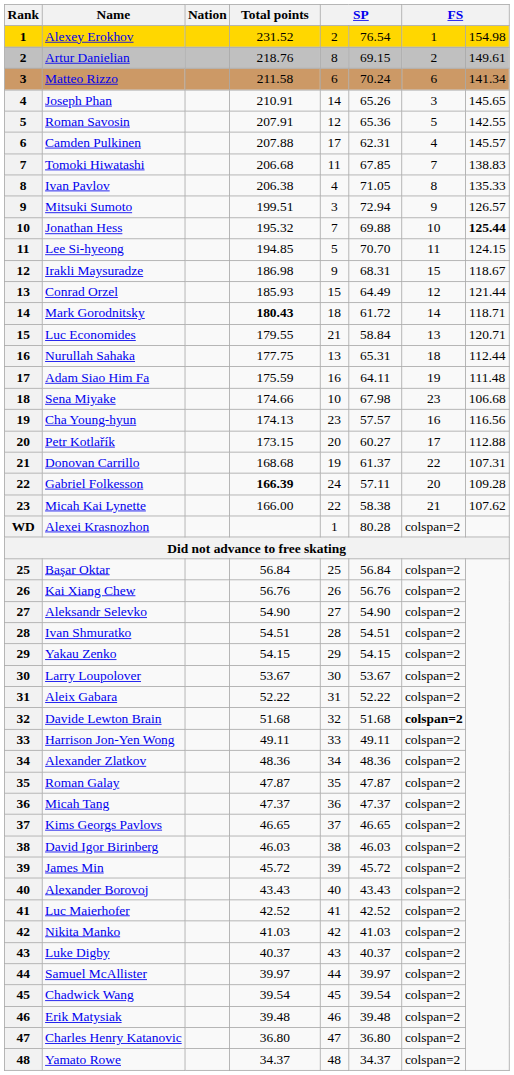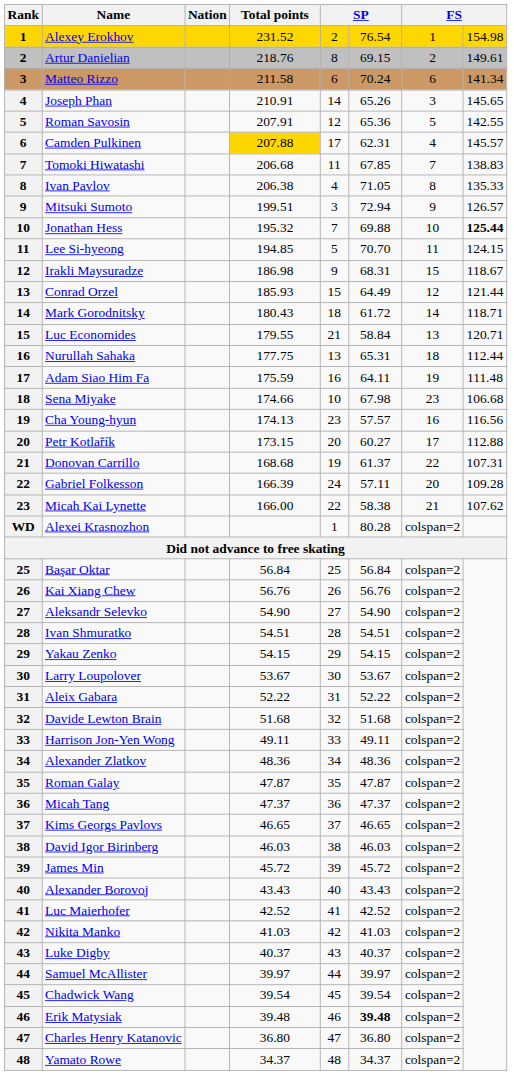Camden Pulkinen | Total points: no background -> gold background
Mark Gorodnitsky | Total points: bold -> normal
Gabriel Folkesson | Total points: bold -> normal
Davide Lewton Brain | column 7: bold -> normal
Erik Matysiak | column 6: normal -> bold
